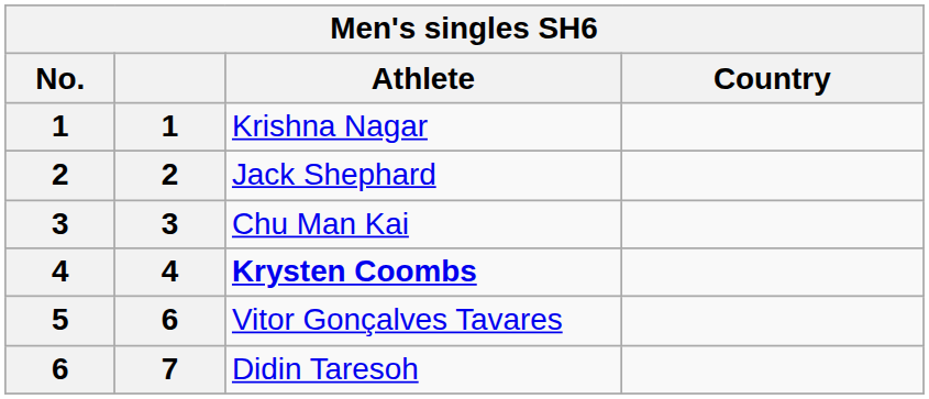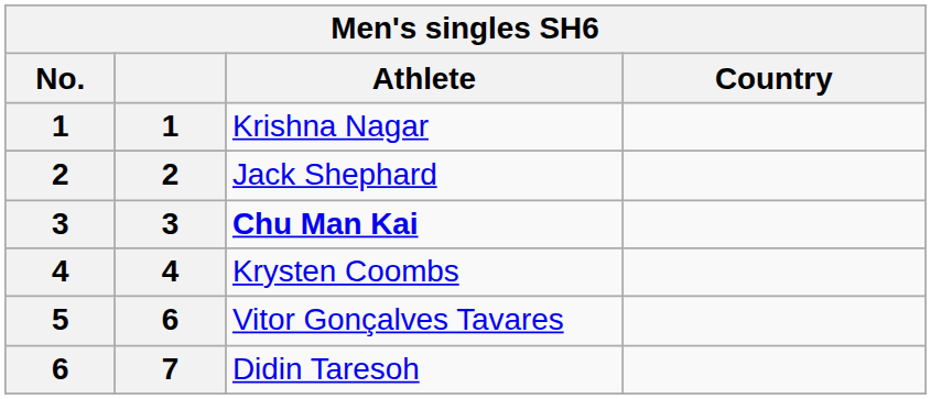Chu Man Kai | Athlete: normal -> bold
Krysten Coombs | Athlete: bold -> normal
